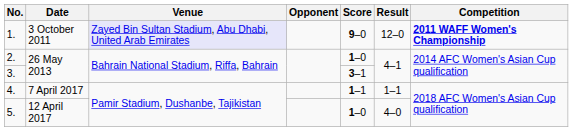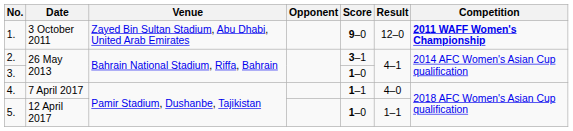1. | Venue: lavender background -> no background
2. | Score: 1–0 -> 3–1
3. | Score: 3–1 -> 1–0
4. | Result: 1–1 -> 4–0
5. | Result: 4–0 -> 1–1
